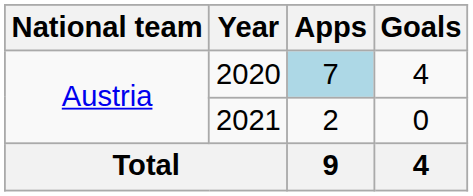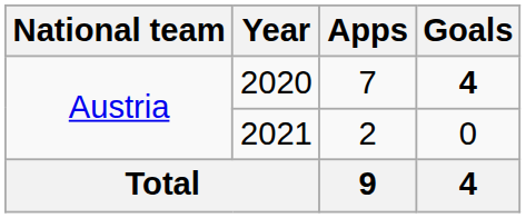2020 | Apps: lightblue background -> no background
2020 | Goals: normal -> bold
